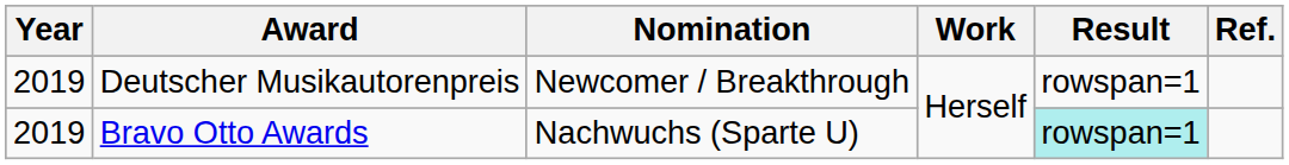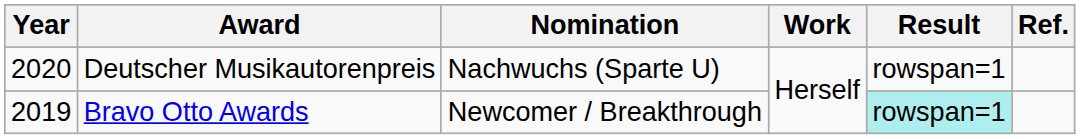Deutscher Musikautorenpreis | Year: 2019 -> 2020
Deutscher Musikautorenpreis | Nomination: Newcomer / Breakthrough -> Nachwuchs (Sparte U)
Bravo Otto Awards | Nomination: Nachwuchs (Sparte U) -> Newcomer / Breakthrough
